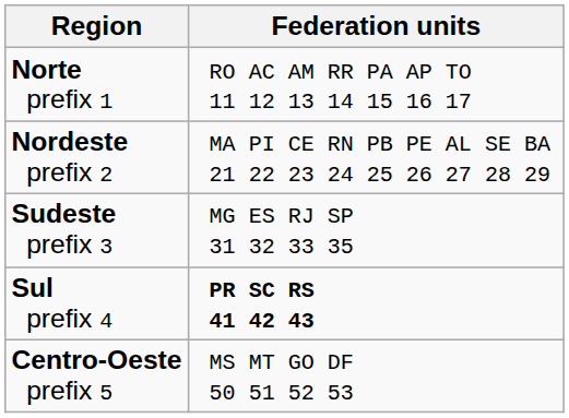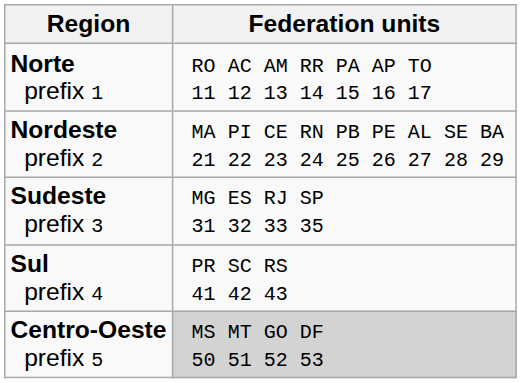Sul prefix 4 | Federation units: bold -> normal
Centro-Oeste prefix 5 | Federation units: no background -> lightgrey background
